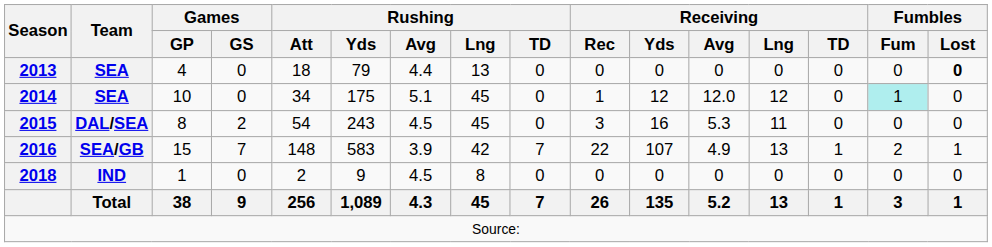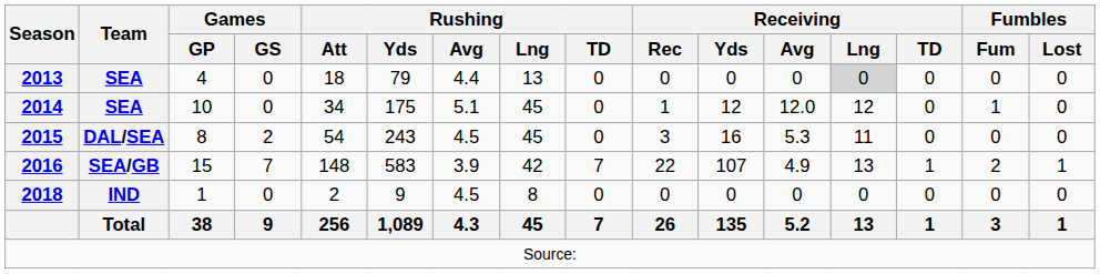2013 | Receiving / Lng: no background -> lightgrey background
2013 | Fumbles / Lost: bold -> normal
2014 | Fumbles / Fum: paleturquoise background -> no background
